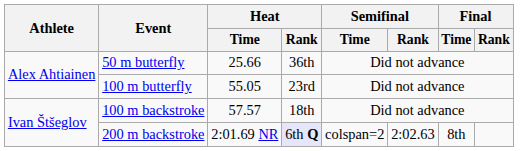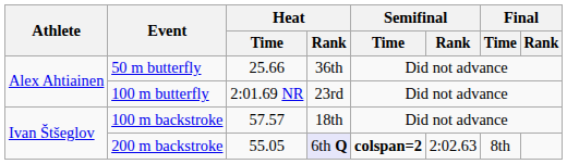100 m butterfly | Heat / Time: 55.05 -> 2:01.69 NR
200 m backstroke | Heat / Time: 2:01.69 NR -> 55.05
200 m backstroke | Semifinal / Time: normal -> bold
